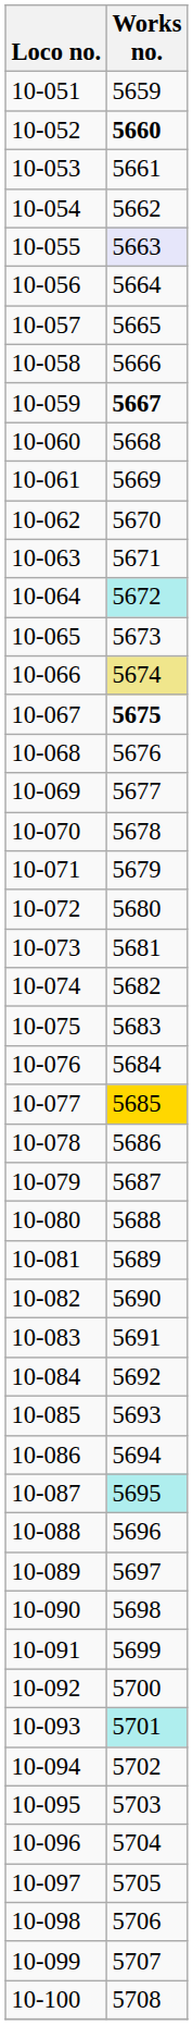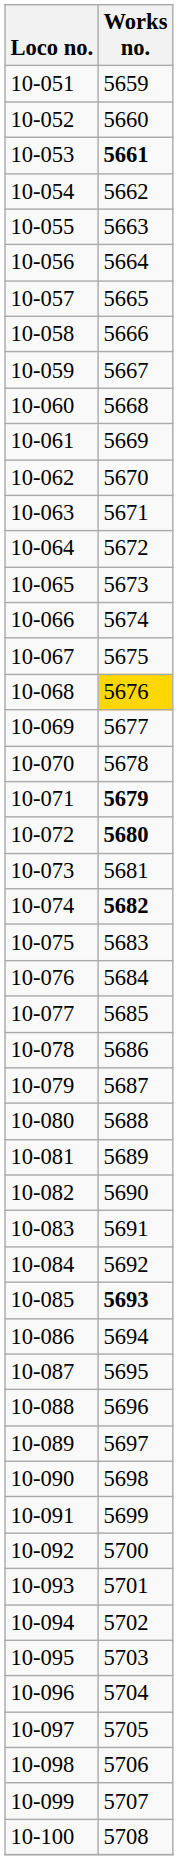10-052 | Works no.: bold -> normal
10-053 | Works no.: normal -> bold
10-055 | Works no.: lavender background -> no background
10-059 | Works no.: bold -> normal
10-064 | Works no.: paleturquoise background -> no background
10-066 | Works no.: khaki background -> no background
10-067 | Works no.: bold -> normal
10-068 | Works no.: no background -> gold background
10-071 | Works no.: normal -> bold
10-072 | Works no.: normal -> bold
10-074 | Works no.: normal -> bold
10-077 | Works no.: gold background -> no background
10-085 | Works no.: normal -> bold
10-087 | Works no.: paleturquoise background -> no background
10-093 | Works no.: paleturquoise background -> no background
